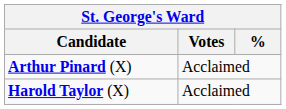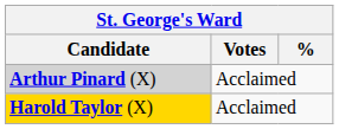Arthur Pinard (X) | Candidate: no background -> lightgrey background
Harold Taylor (X) | Candidate: no background -> gold background
